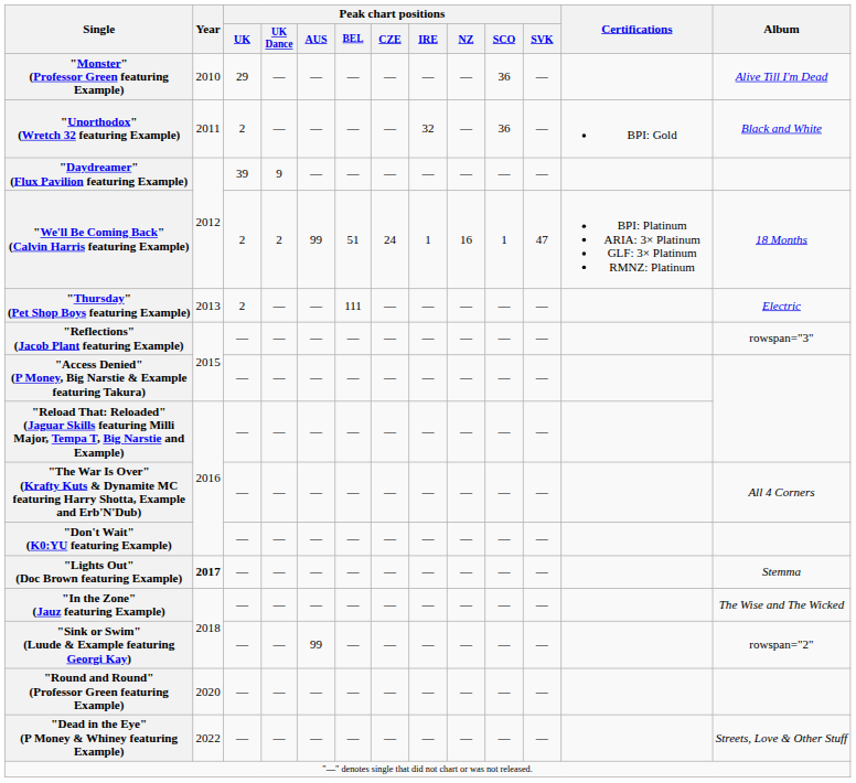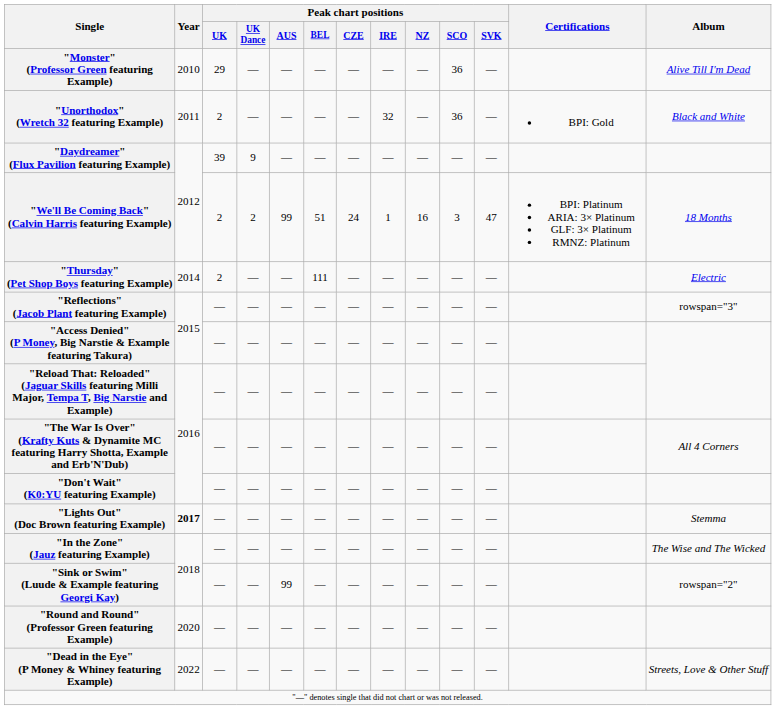"We'll Be Coming Back" (Calvin Harris featuring Example) | Peak chart positions / SCO: 1 -> 3
"Thursday" (Pet Shop Boys featuring Example) | Year: 2013 -> 2014
